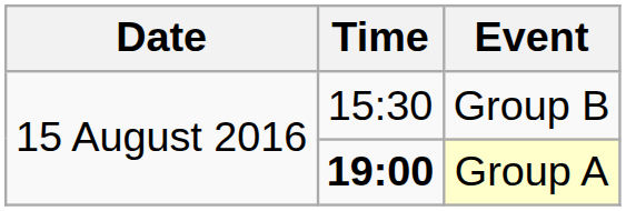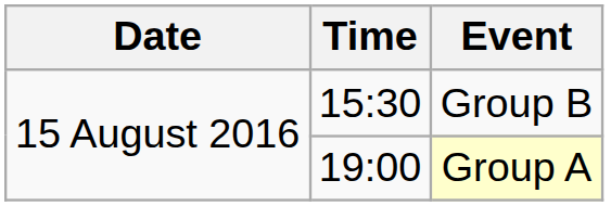Group A | Time: bold -> normal
